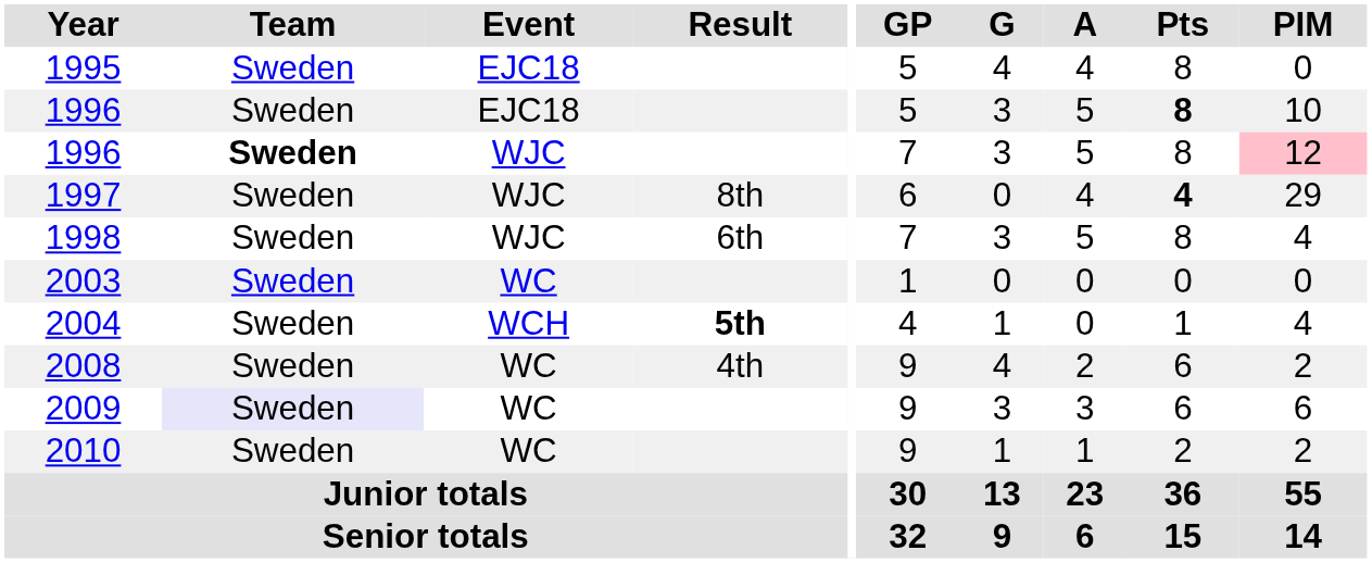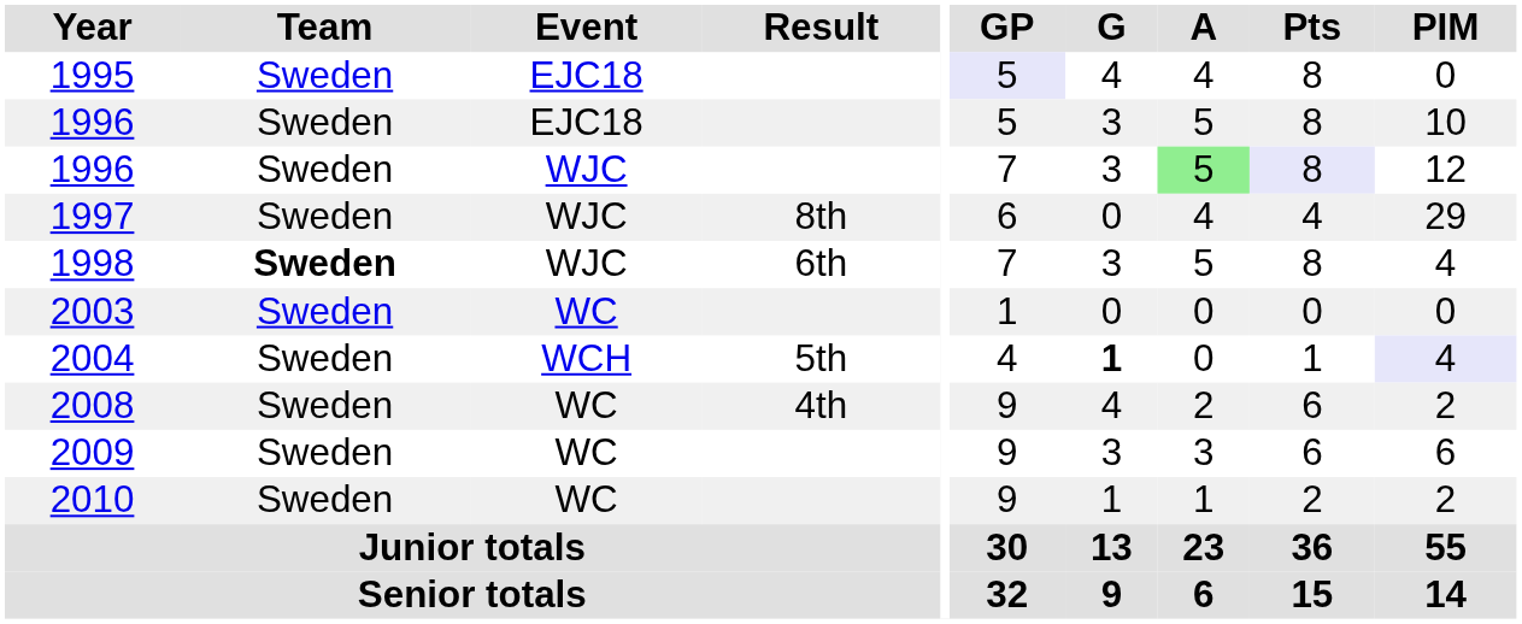1995 | GP: no background -> lavender background
1996 / EJC18 | Pts: bold -> normal
1996 / WJC | Team: bold -> normal
1996 / WJC | A: no background -> lightgreen background
1996 / WJC | Pts: no background -> lavender background
1996 / WJC | PIM: pink background -> no background
1997 | Pts: bold -> normal
1998 | Team: normal -> bold
2004 | Result: bold -> normal
2004 | G: normal -> bold
2004 | PIM: no background -> lavender background
2009 | Team: lavender background -> no background
